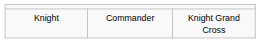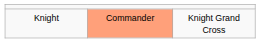Knight | column 2: no background -> lightsalmon background
